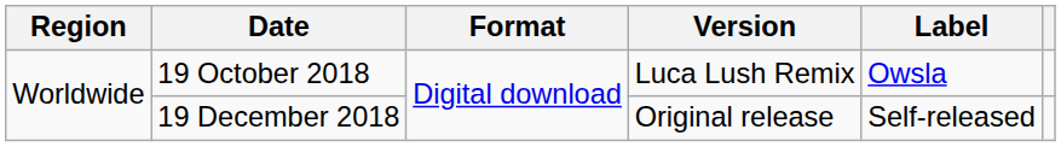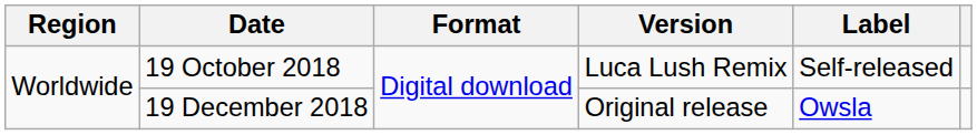19 October 2018 | Label: Owsla -> Self-released
19 December 2018 | Label: Self-released -> Owsla
